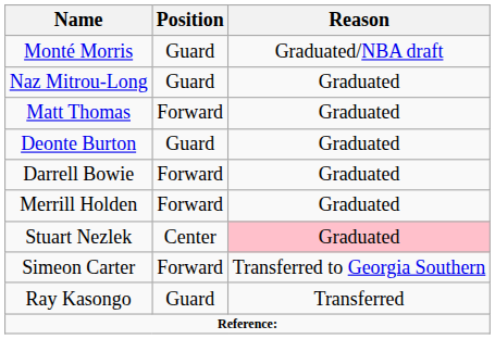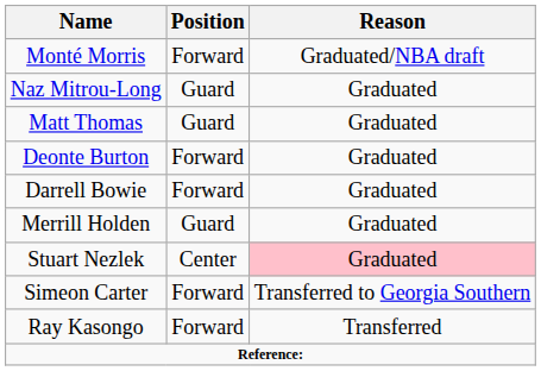Monté Morris | Position: Guard -> Forward
Matt Thomas | Position: Forward -> Guard
Deonte Burton | Position: Guard -> Forward
Merrill Holden | Position: Forward -> Guard
Ray Kasongo | Position: Guard -> Forward
